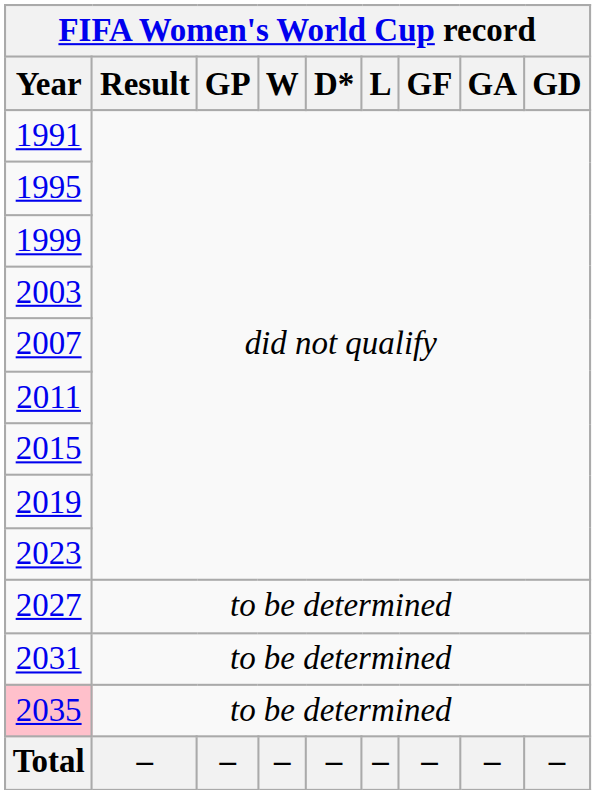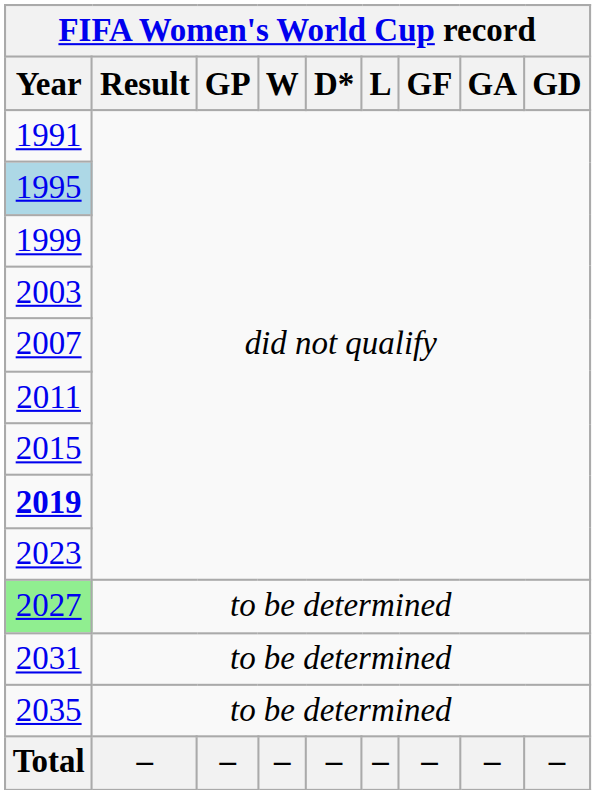1995 | Year: no background -> lightblue background
2019 | Year: normal -> bold
2027 | Year: no background -> lightgreen background
2035 | Year: pink background -> no background
